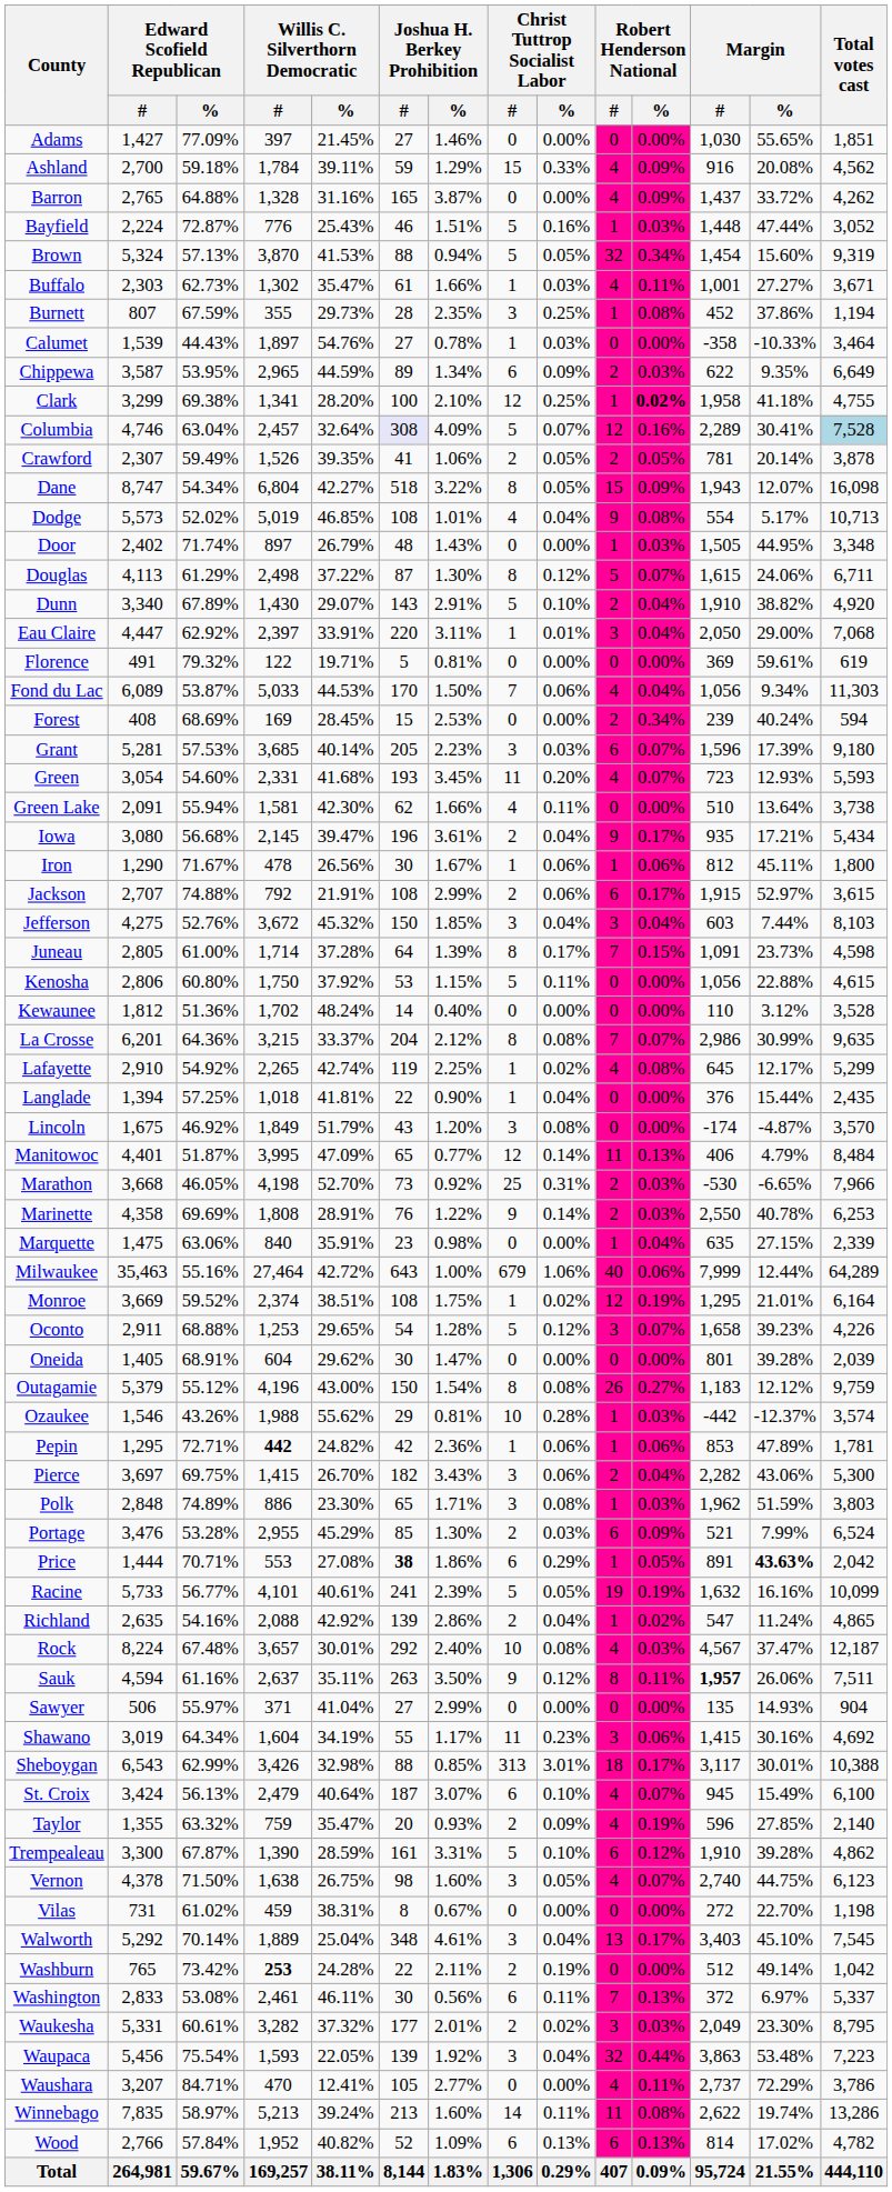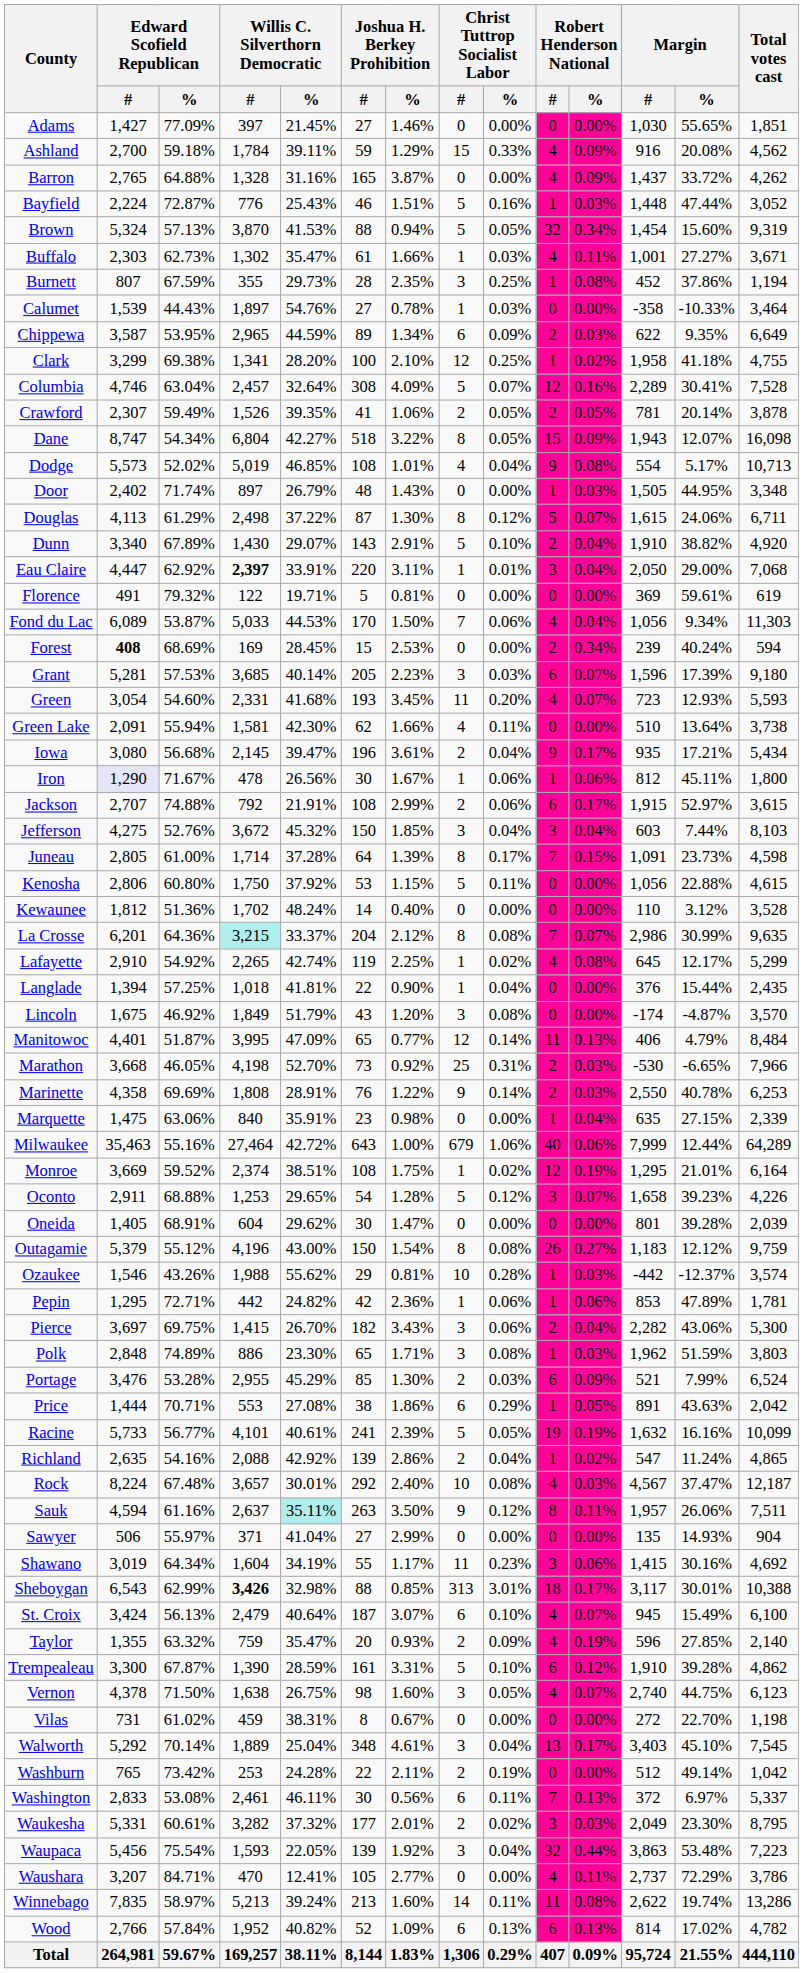Clark | Robert Henderson National / %: bold -> normal
Columbia | Joshua H. Berkey Prohibition / #: lavender background -> no background
Columbia | Total votes cast: lightblue background -> no background
Eau Claire | Willis C. Silverthorn Democratic / #: normal -> bold
Forest | Edward Scofield Republican / #: normal -> bold
Iron | Edward Scofield Republican / #: no background -> lavender background
La Crosse | Willis C. Silverthorn Democratic / #: no background -> paleturquoise background
Pepin | Willis C. Silverthorn Democratic / #: bold -> normal
Price | Joshua H. Berkey Prohibition / #: bold -> normal
Price | Margin / %: bold -> normal
Sauk | Willis C. Silverthorn Democratic / %: no background -> paleturquoise background
Sauk | Margin / #: bold -> normal
Sheboygan | Willis C. Silverthorn Democratic / #: normal -> bold
Washburn | Willis C. Silverthorn Democratic / #: bold -> normal
